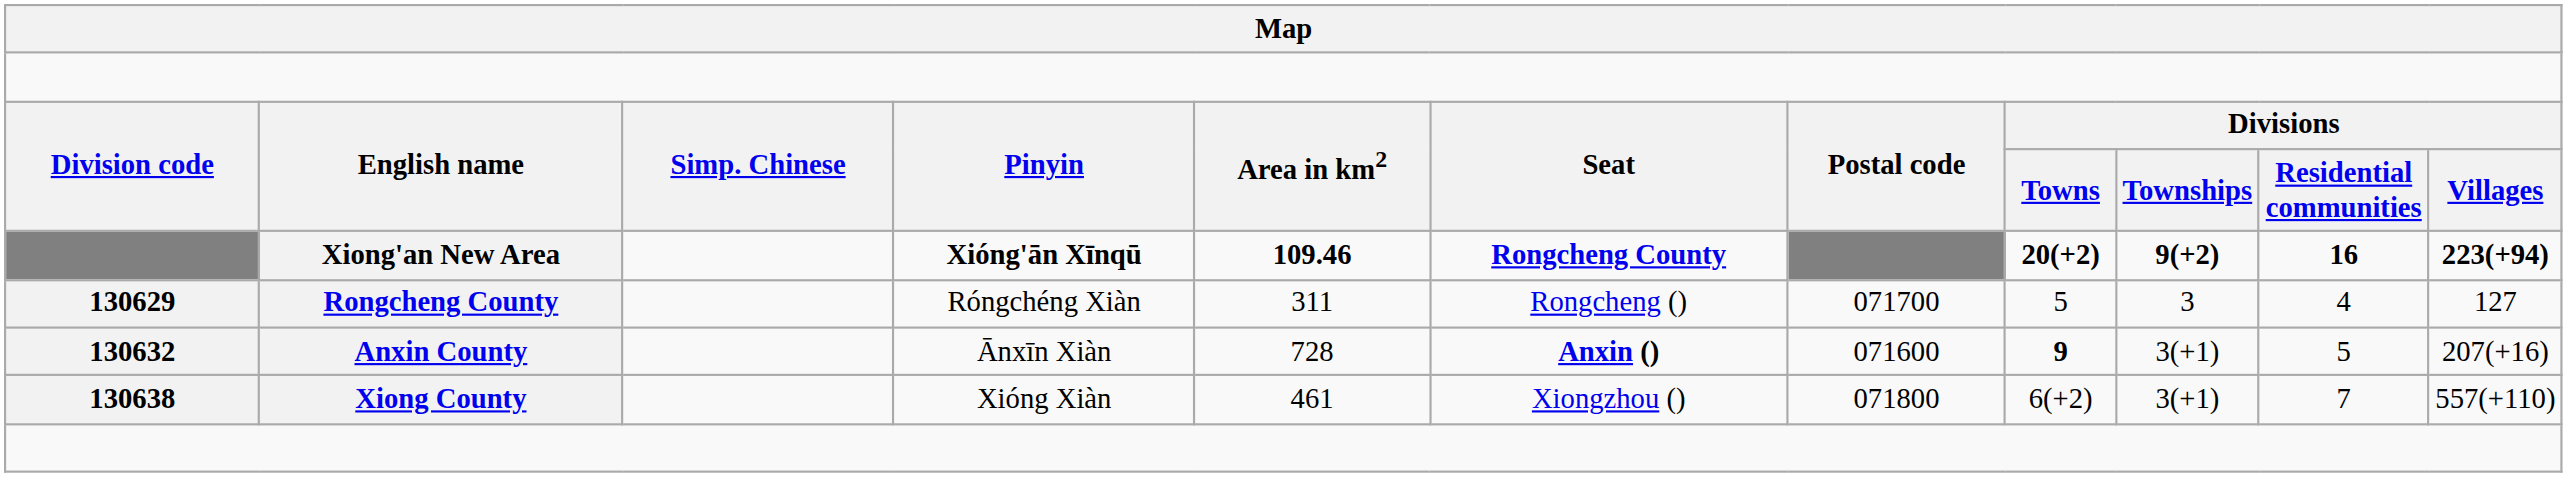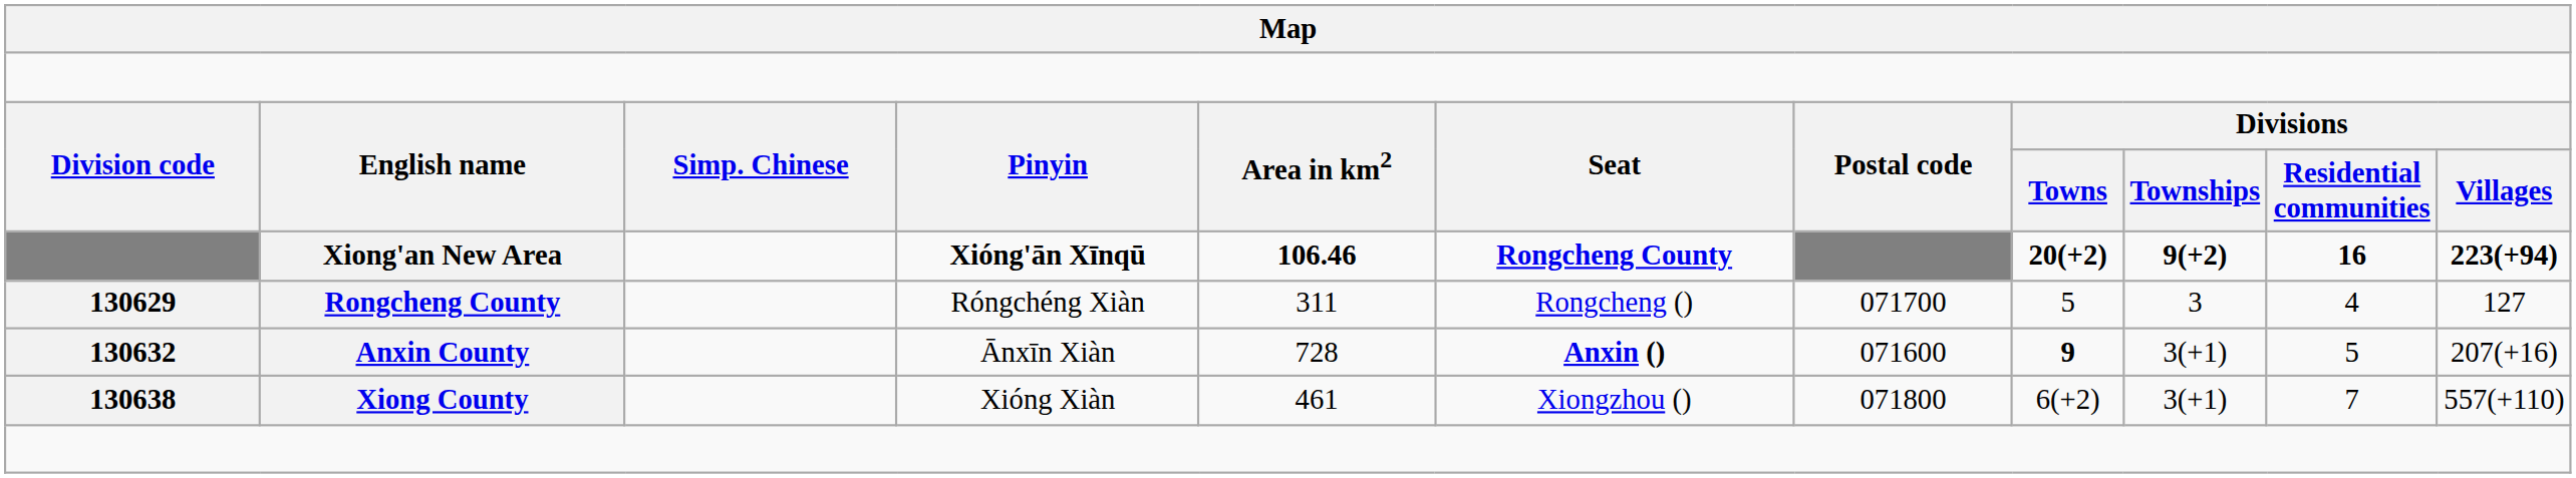Xiong'an New Area | column 5: 109.46 -> 106.46
